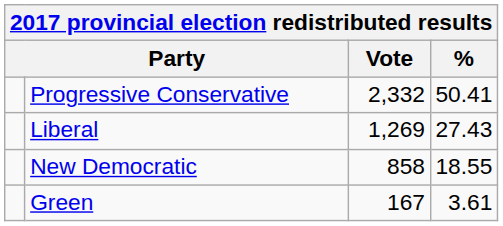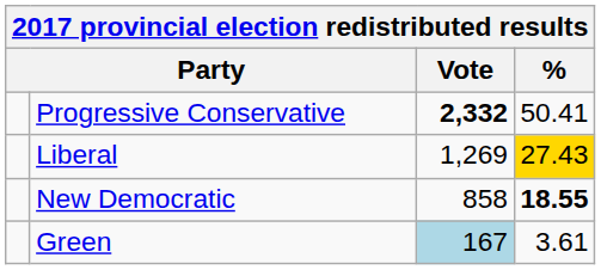Progressive Conservative | Vote: normal -> bold
Liberal | %: no background -> gold background
New Democratic | %: normal -> bold
Green | Vote: no background -> lightblue background
